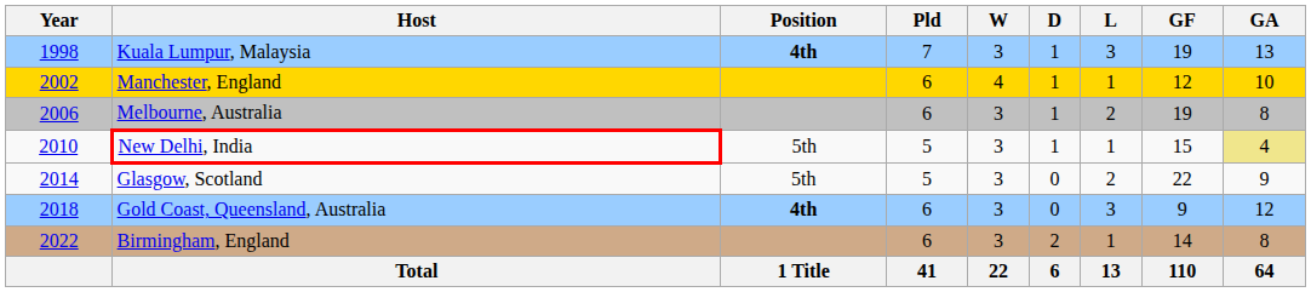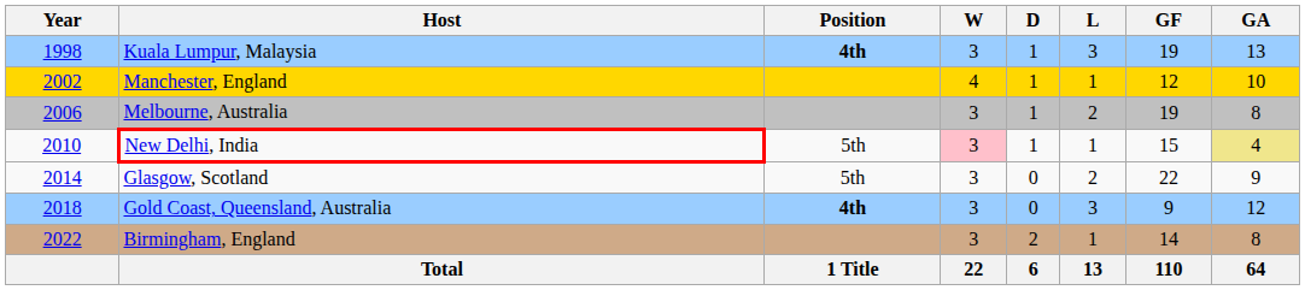- column: Pld | 7 | 6 | 6 | 5 | 5 | 6 | 6 | 41
New Delhi, India | W: no background -> pink background
